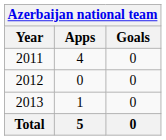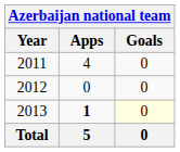2013 | Apps: normal -> bold
2013 | Goals: no background -> lightyellow background
